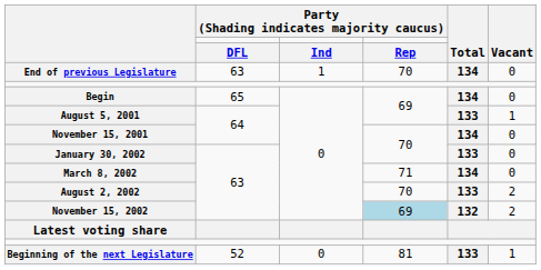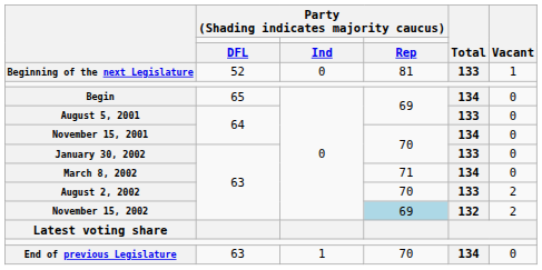rows swapped: End of previous Legislature <-> Beginning of the next Legislature
August 5, 2001 | Vacant: 1 -> 0
